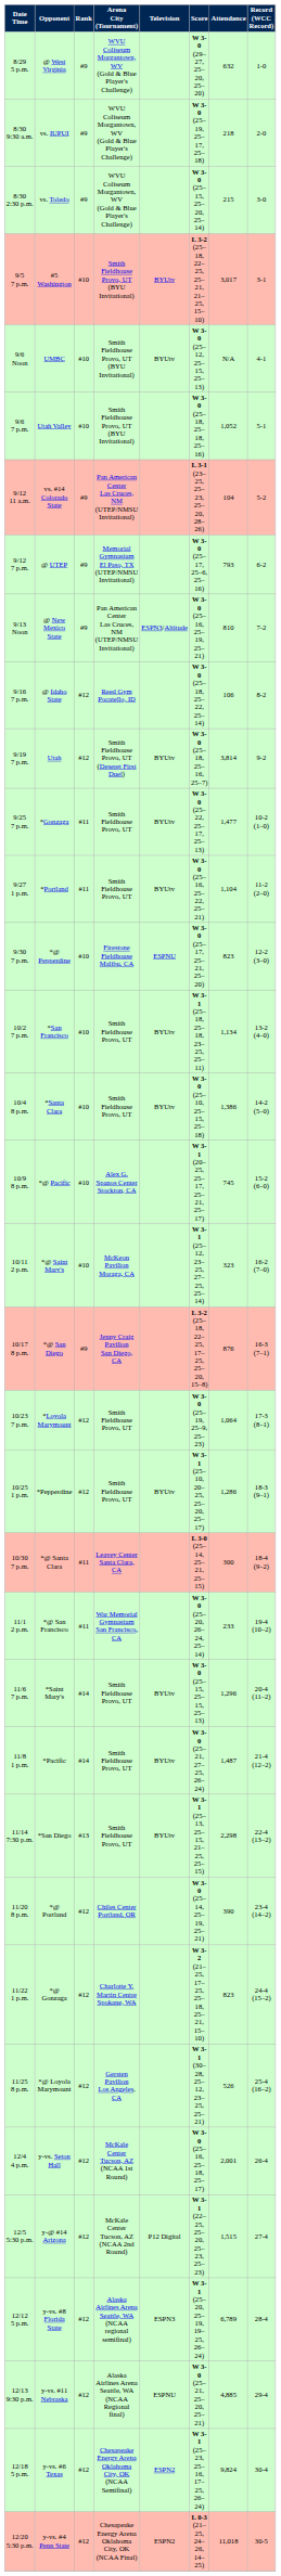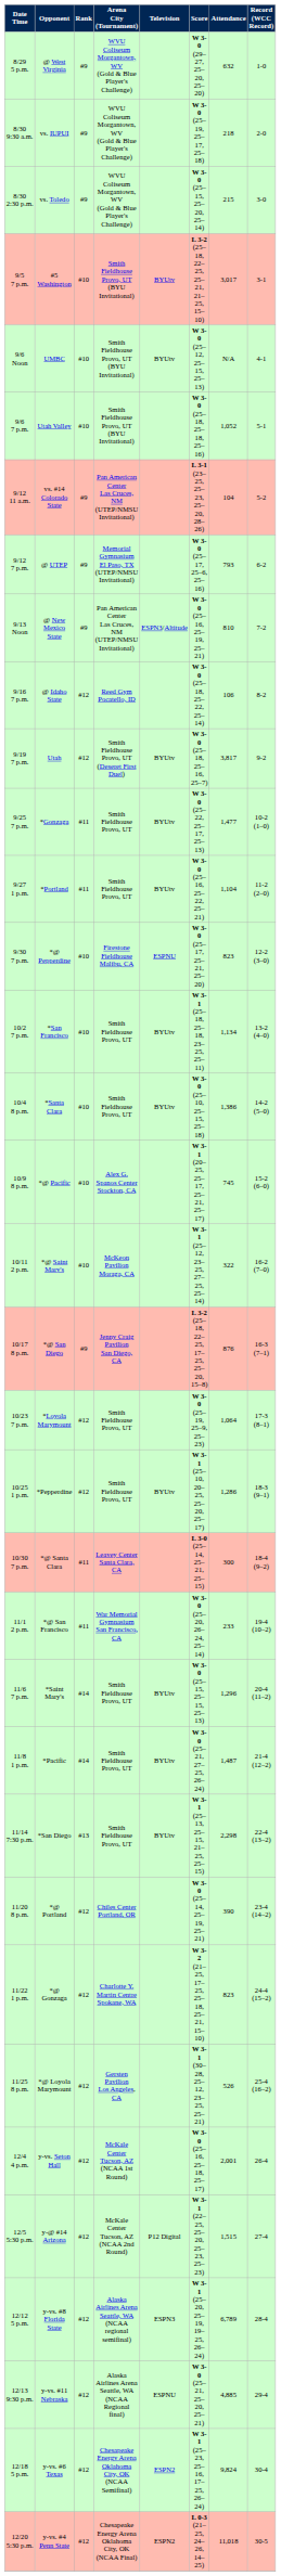9/19 7 p.m. | Attendance: 3,814 -> 3,817
10/11 2 p.m. | Attendance: 323 -> 322
